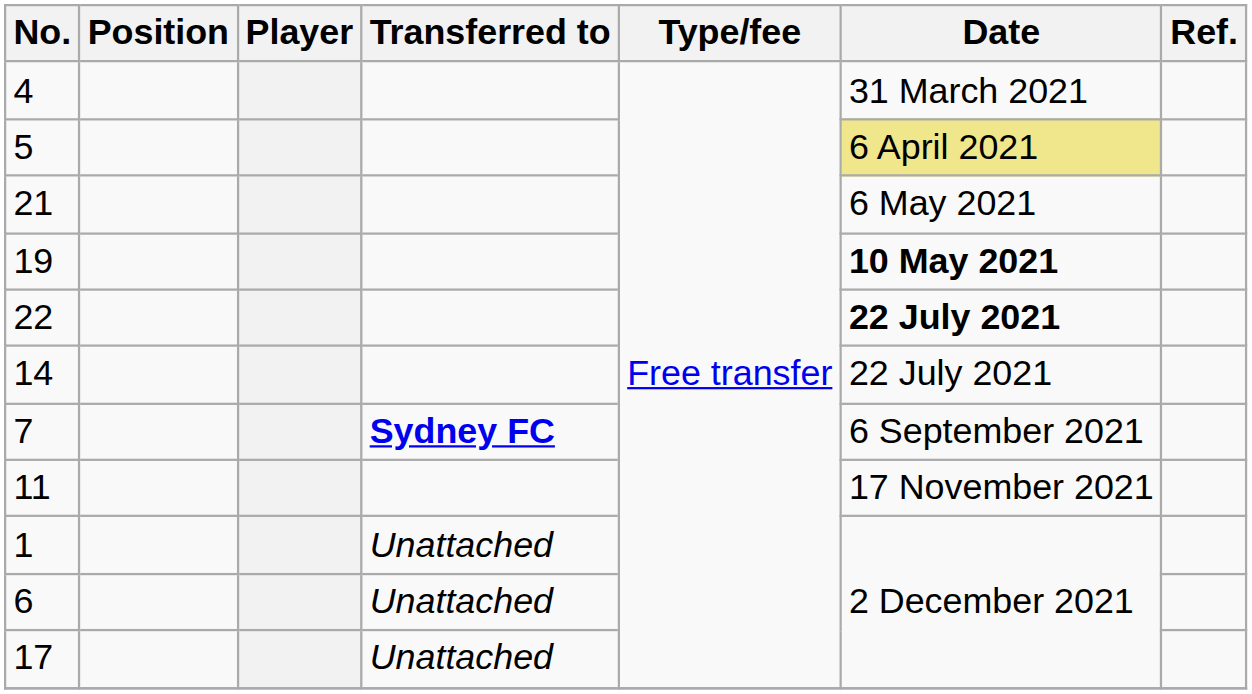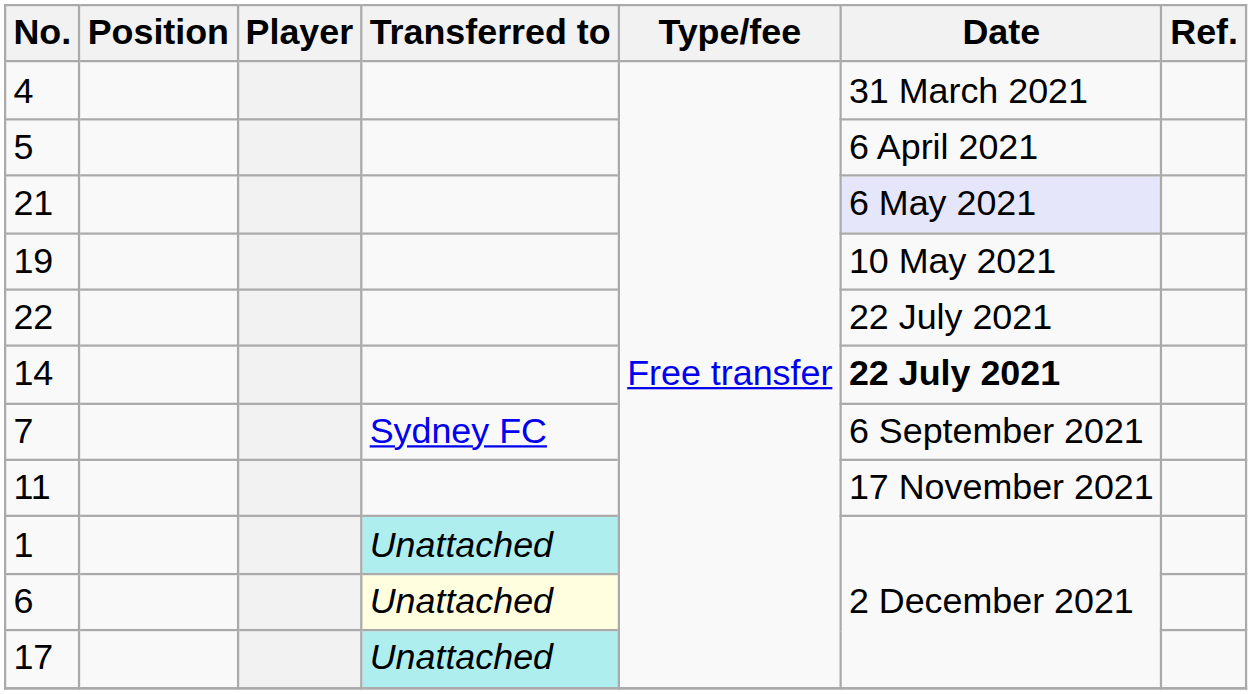5 | Date: khaki background -> no background
21 | Date: no background -> lavender background
19 | Date: bold -> normal
22 | Date: bold -> normal
14 | Date: normal -> bold
7 | Transferred to: bold -> normal
1 | Transferred to: no background -> paleturquoise background
6 | Transferred to: no background -> lightyellow background
17 | Transferred to: no background -> paleturquoise background
